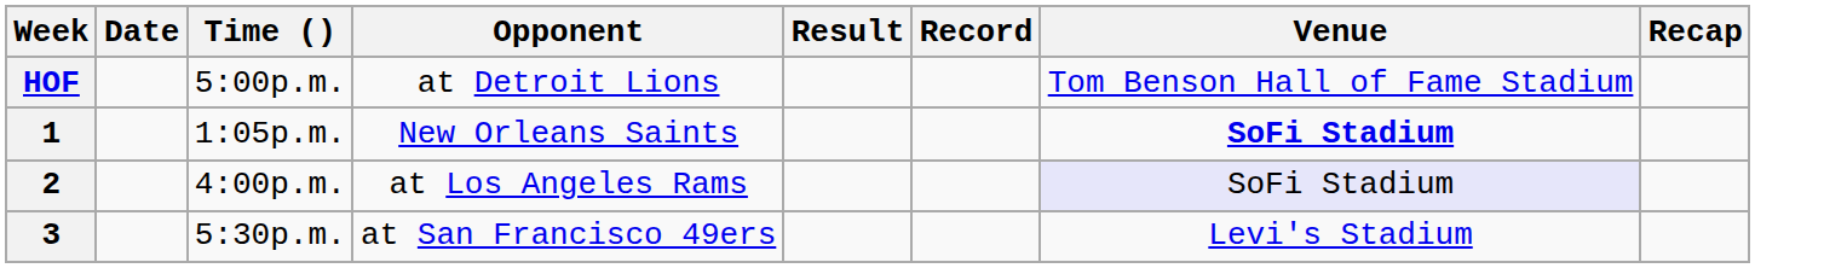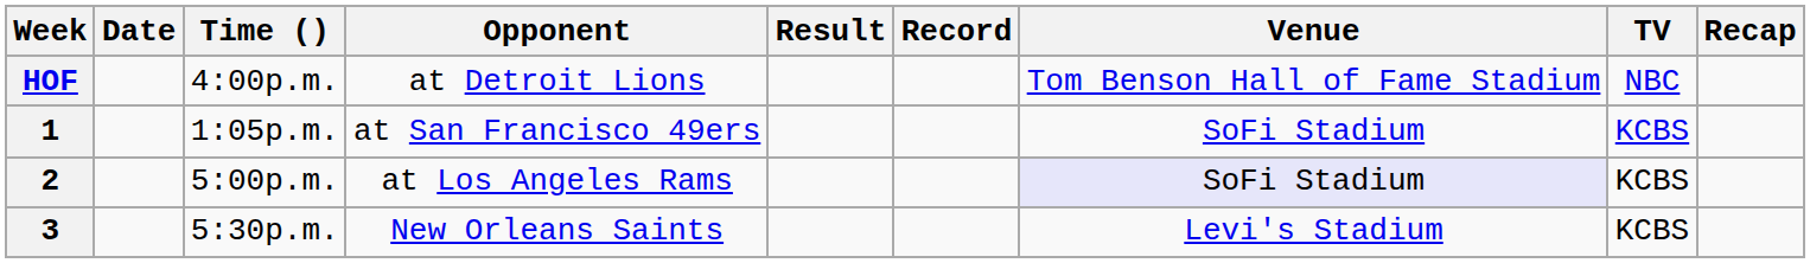+ column: TV | NBC | KCBS | KCBS | KCBS
HOF | Time (): 5:00p.m. -> 4:00p.m.
1 | Opponent: New Orleans Saints -> at San Francisco 49ers
1 | Venue: bold -> normal
2 | Time (): 4:00p.m. -> 5:00p.m.
3 | Opponent: at San Francisco 49ers -> New Orleans Saints
